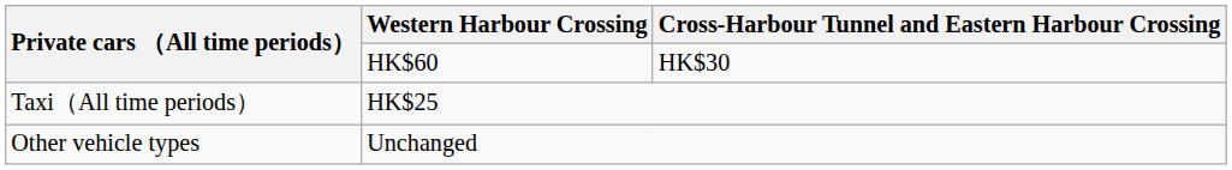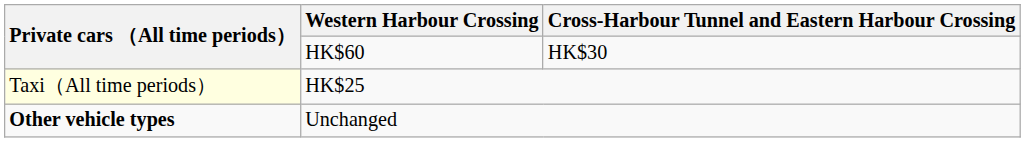Taxi（All time periods） | Private cars （All time periods）: no background -> lightyellow background
Other vehicle types | Private cars （All time periods）: normal -> bold
